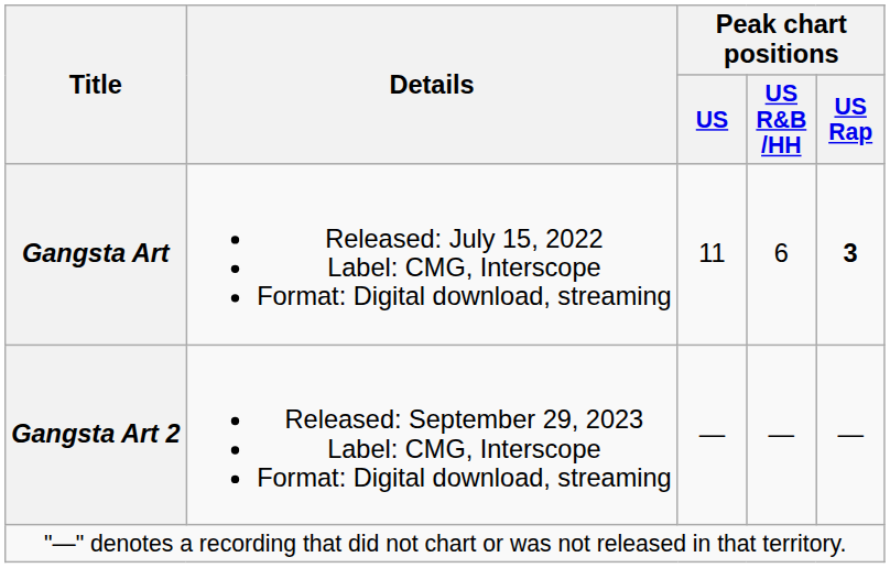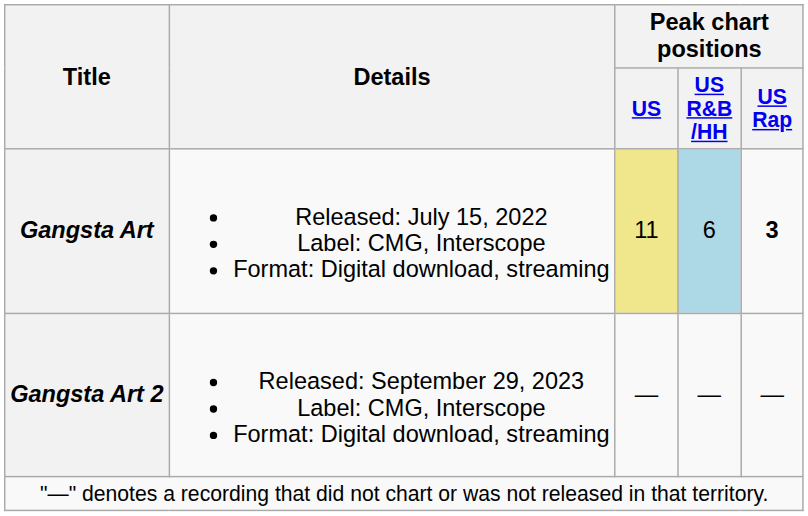Gangsta Art | Peak chart positions / US: no background -> khaki background
Gangsta Art | Peak chart positions / US R&B /HH: no background -> lightblue background
